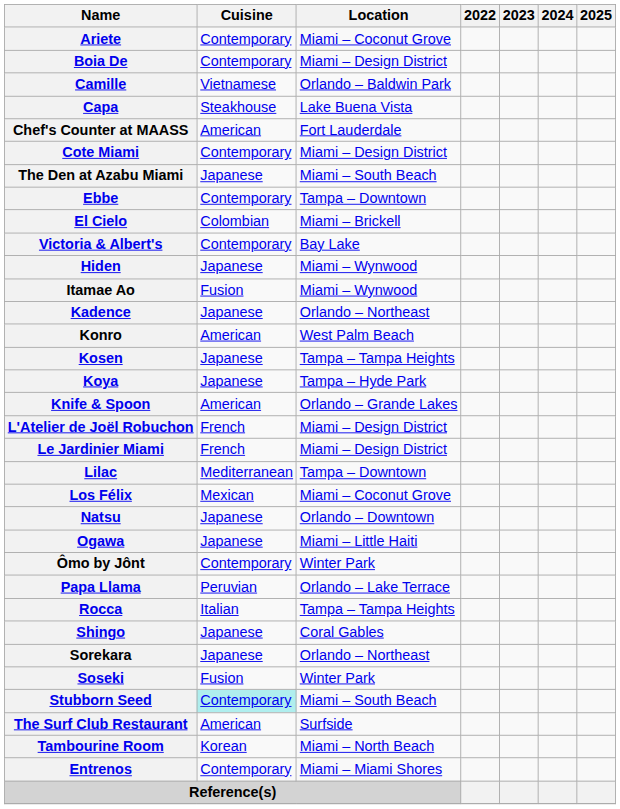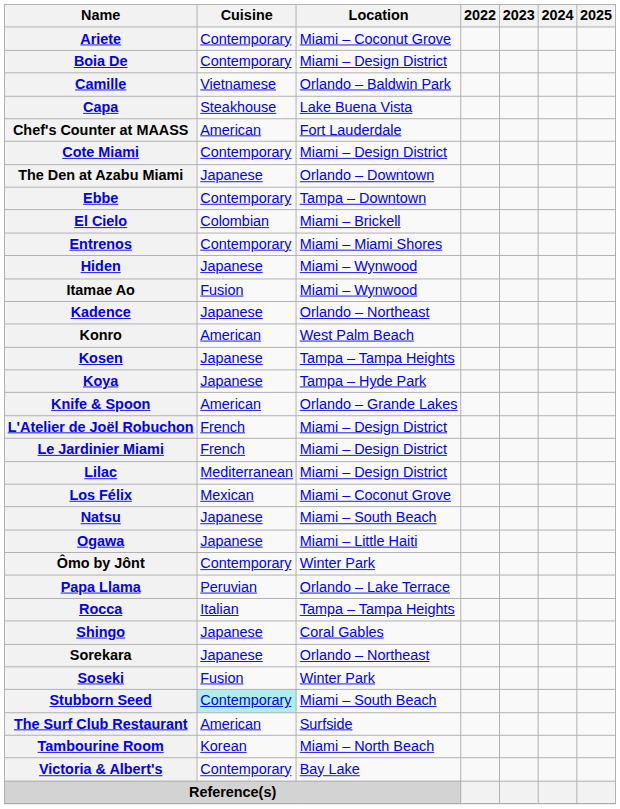The Den at Azabu Miami | Location: Miami – South Beach -> Orlando – Downtown
rows swapped: Entrenos <-> Victoria & Albert's
Lilac | Location: Tampa – Downtown -> Miami – Design District
Natsu | Location: Orlando – Downtown -> Miami – South Beach
